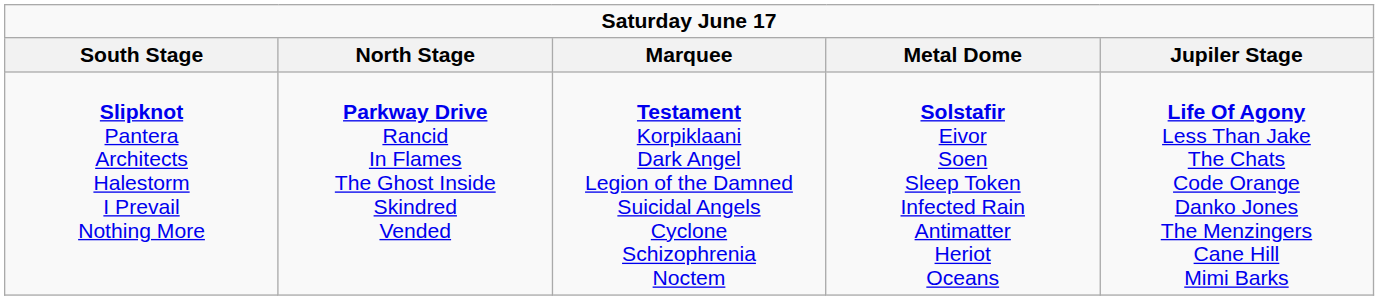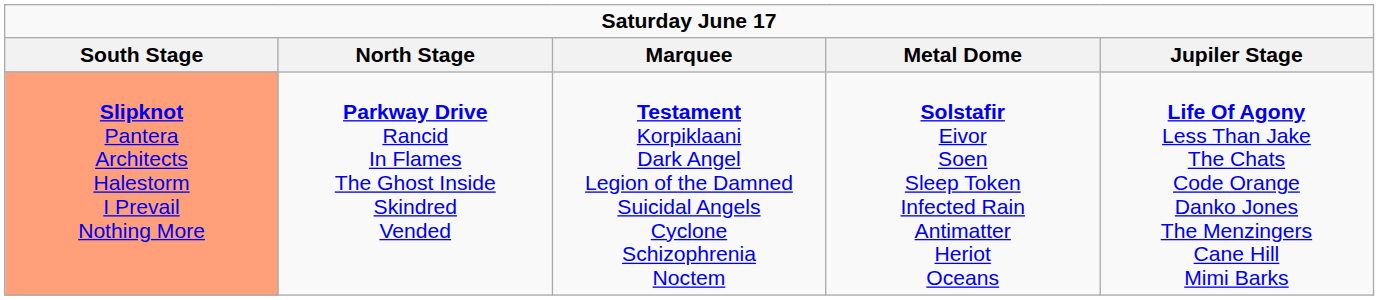Slipknot Pantera Architects Halestorm I Prevail Nothing More | South Stage: no background -> lightsalmon background
